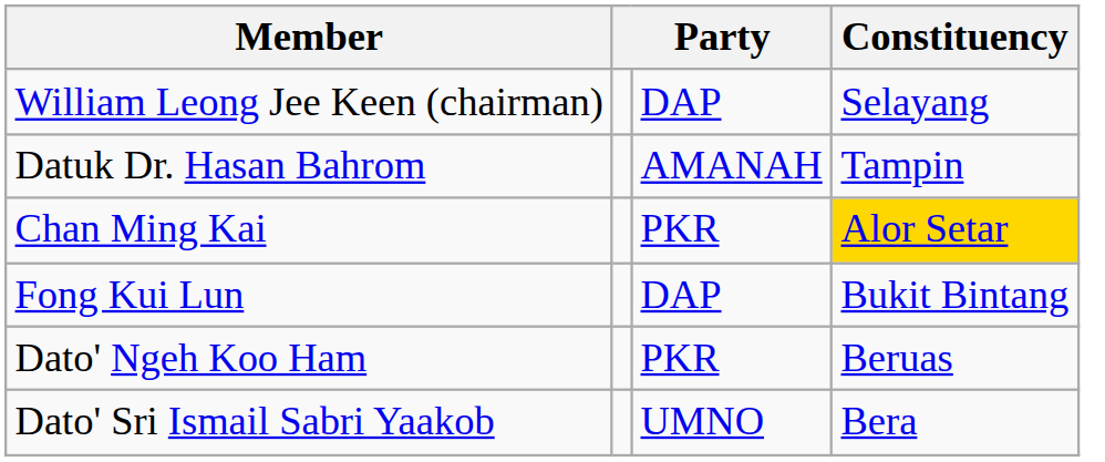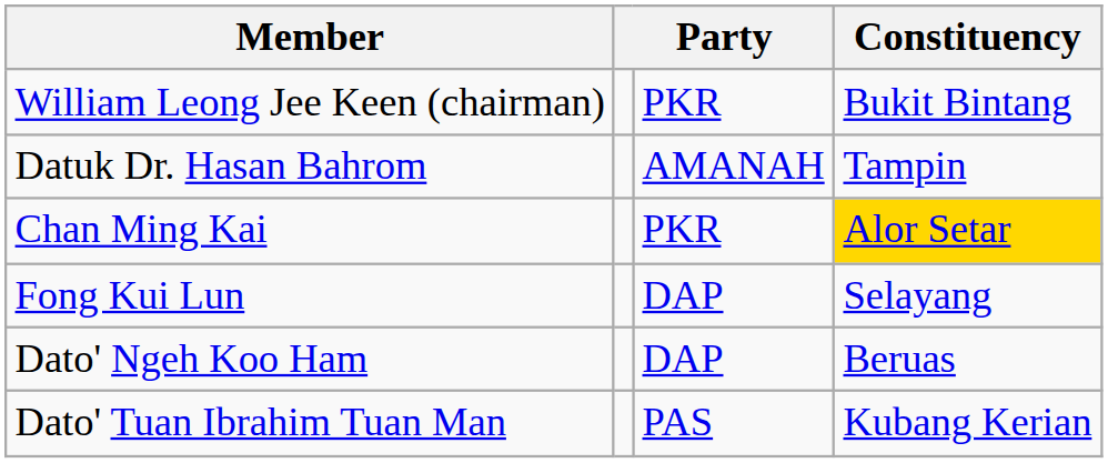William Leong Jee Keen (chairman) | column 3: DAP -> PKR
William Leong Jee Keen (chairman) | Constituency: Selayang -> Bukit Bintang
Fong Kui Lun | Constituency: Bukit Bintang -> Selayang
Dato' Ngeh Koo Ham | column 3: PKR -> DAP
+ row: Dato' Tuan Ibrahim Tuan Man | PAS | Kubang Kerian
- row: Dato' Sri Ismail Sabri Yaakob | UMNO | Bera
